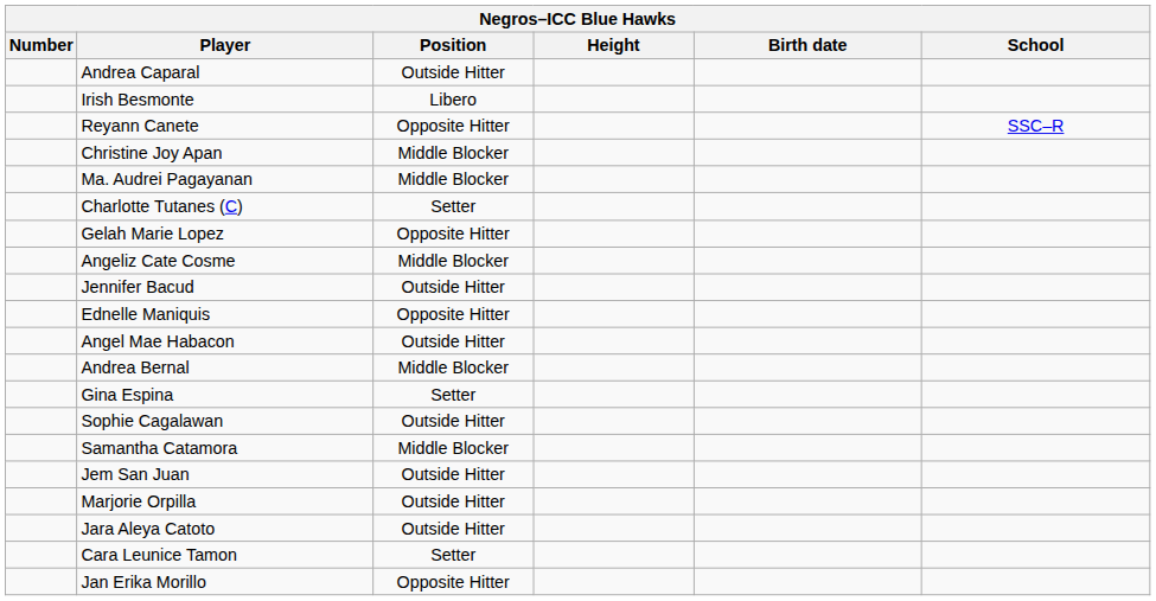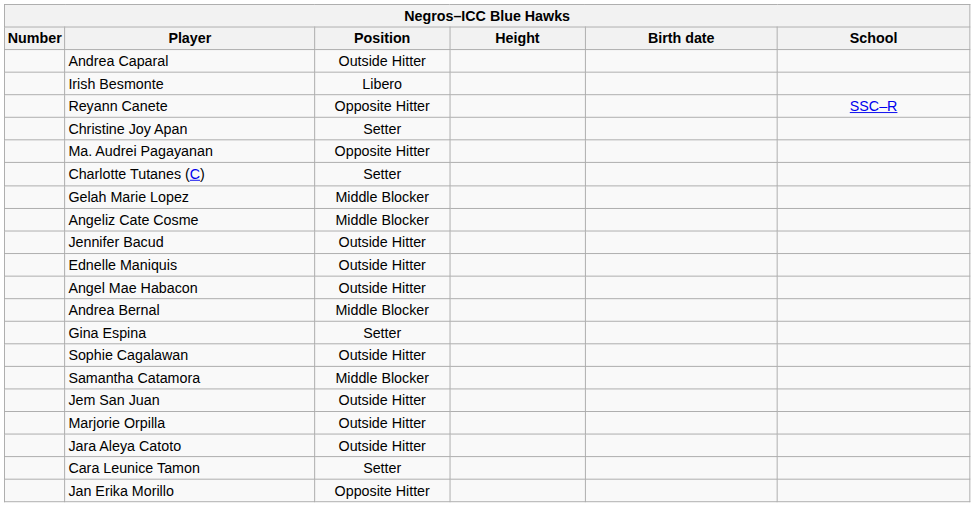Christine Joy Apan | Position: Middle Blocker -> Setter
Ma. Audrei Pagayanan | Position: Middle Blocker -> Opposite Hitter
Gelah Marie Lopez | Position: Opposite Hitter -> Middle Blocker
Ednelle Maniquis | Position: Opposite Hitter -> Outside Hitter
